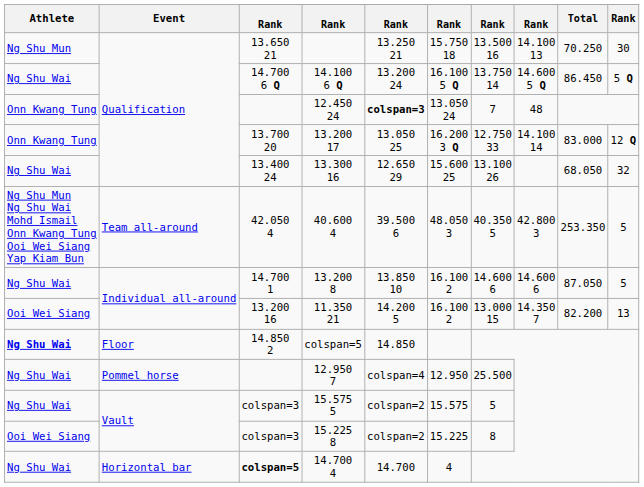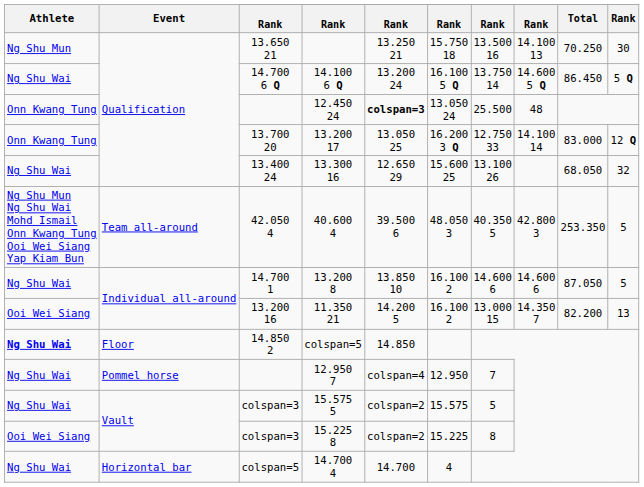12.450 24 | column 7: 7 -> 25.500
12.950 7 | column 7: 25.500 -> 7
14.700 4 | column 3: bold -> normal
